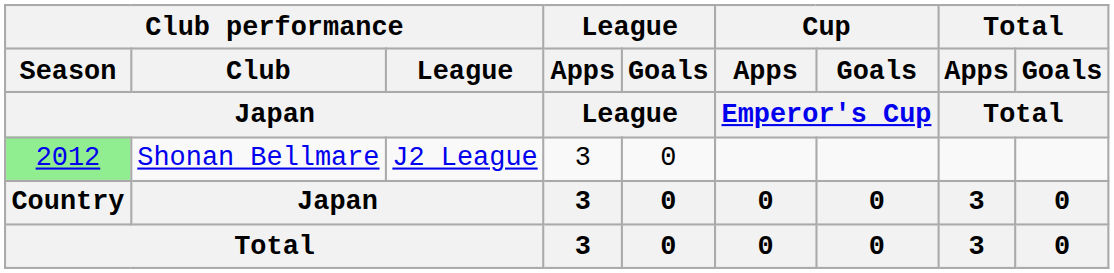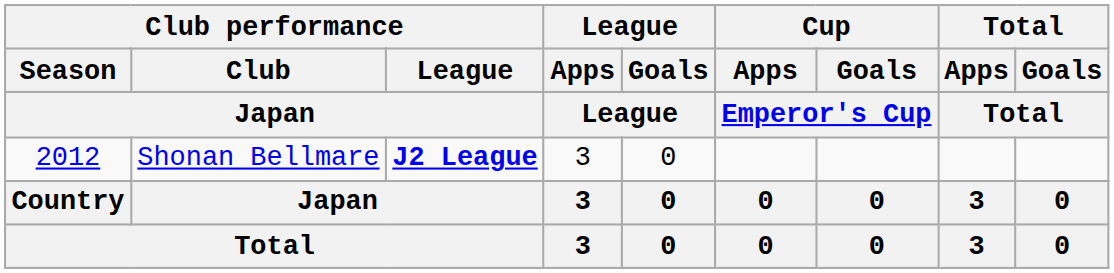Shonan Bellmare | Club performance / Season / Japan: lightgreen background -> no background
Shonan Bellmare | Club performance / League / Japan: normal -> bold
